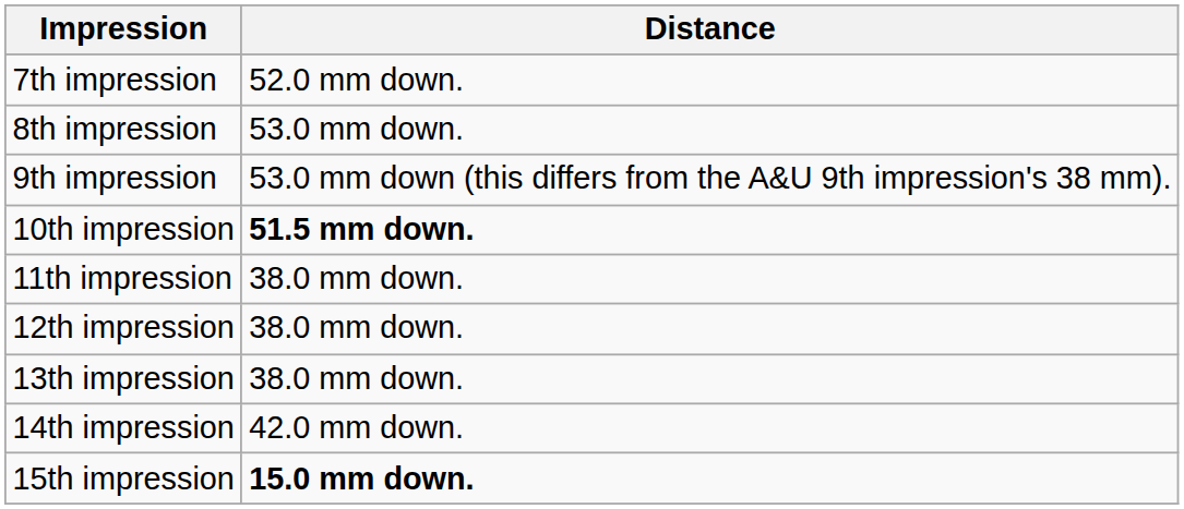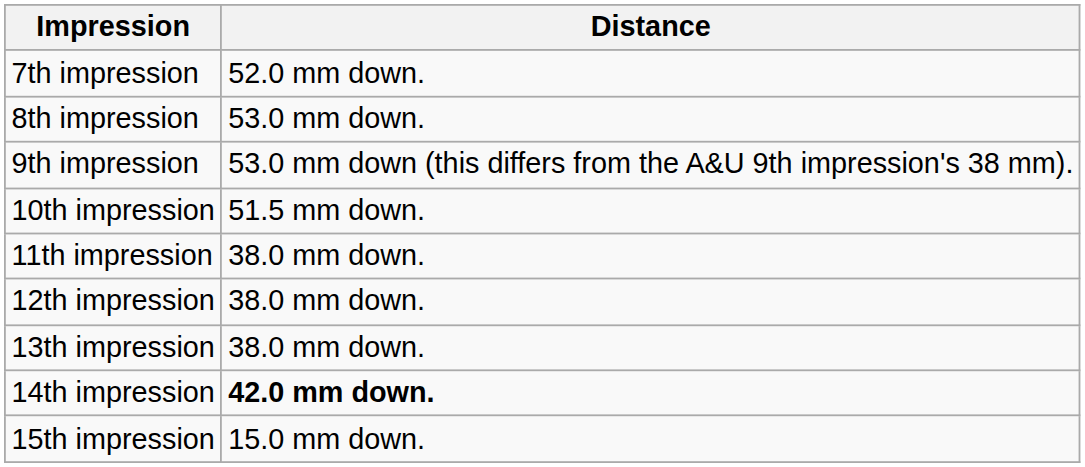10th impression | Distance: bold -> normal
14th impression | Distance: normal -> bold
15th impression | Distance: bold -> normal
